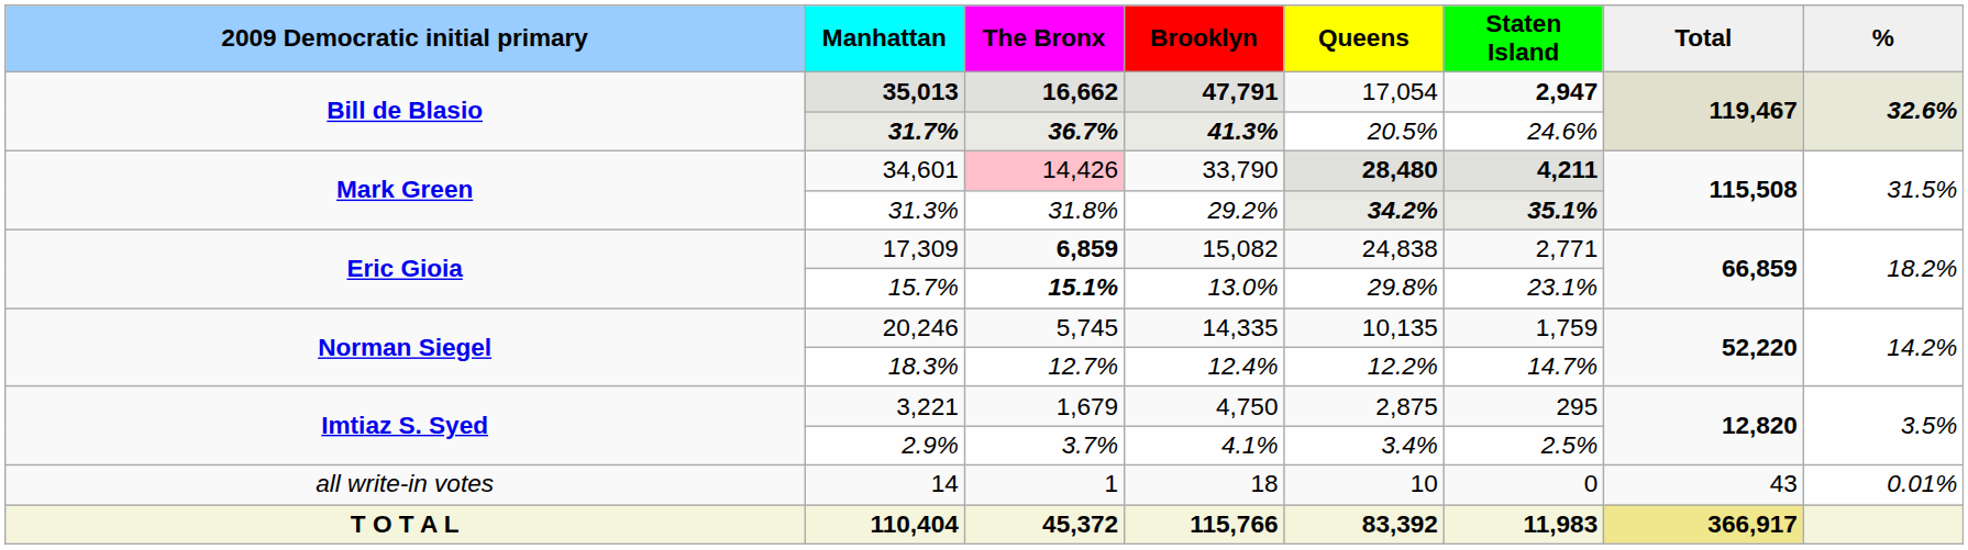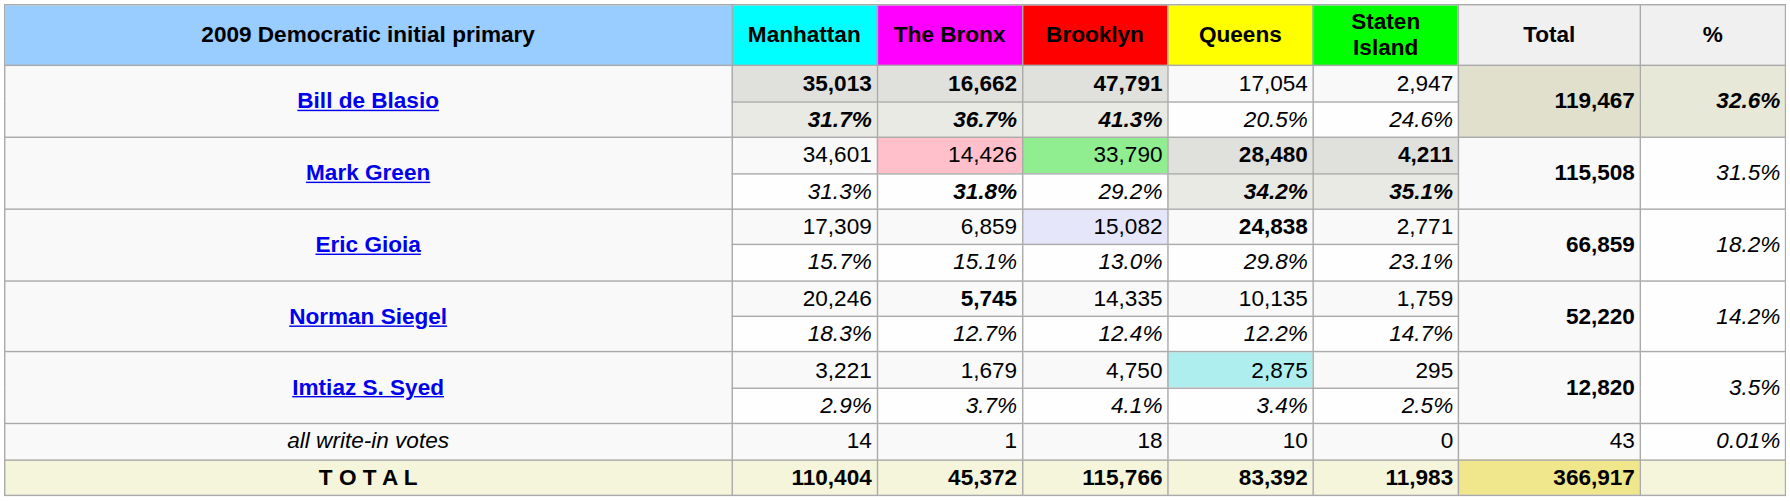35,013 | Staten Island: bold -> normal
34,601 | Brooklyn: no background -> lightgreen background
31.3% | The Bronx: normal -> bold
17,309 | The Bronx: bold -> normal
17,309 | Brooklyn: no background -> lavender background
17,309 | Queens: normal -> bold
15.7% | The Bronx: bold -> normal
20,246 | The Bronx: normal -> bold
3,221 | Queens: no background -> paleturquoise background
